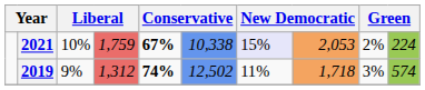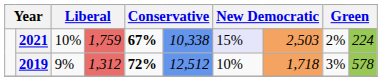2021 | column 8: 2,053 -> 2,503
2019 | column 5: 74% -> 72%
2019 | column 6: 12,502 -> 12,512
2019 | column 7: 11% -> 10%
2019 | column 10: 574 -> 578
